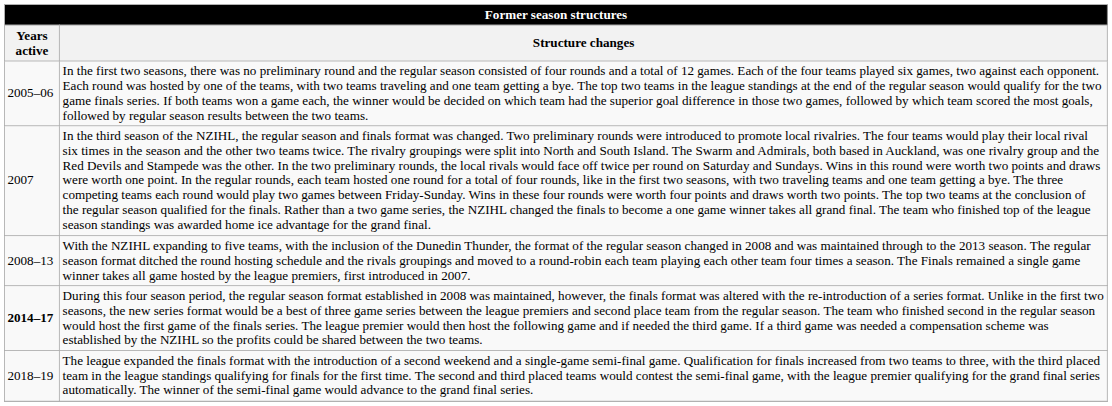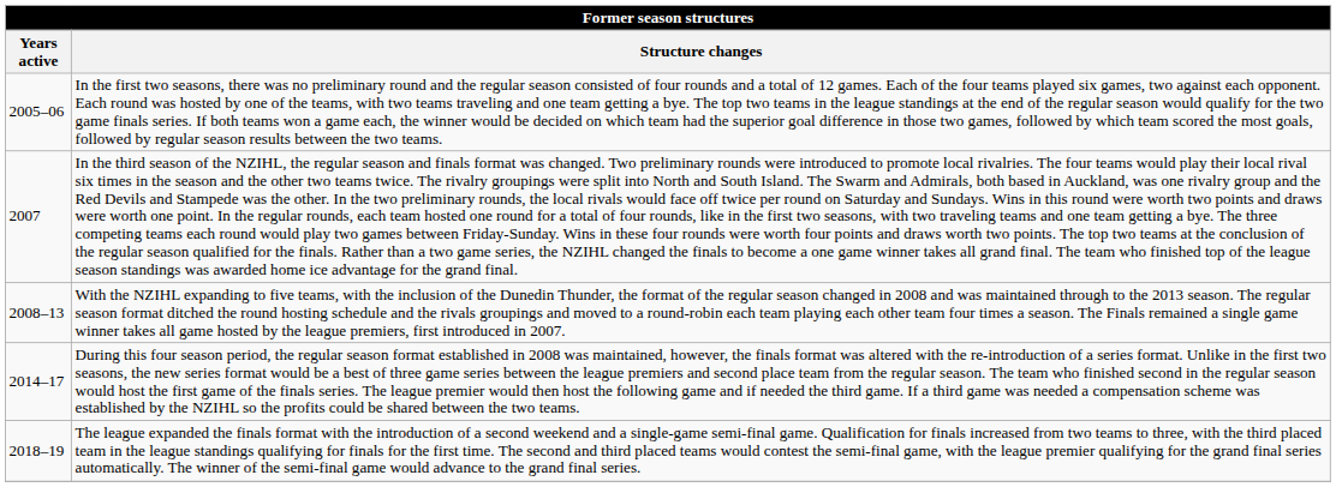row 6 | Years active: bold -> normal
